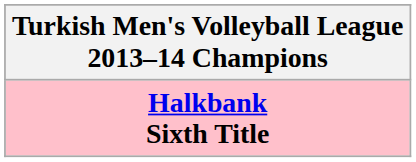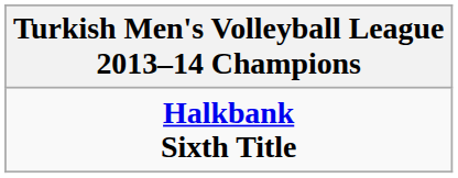row 2 | column 1: pink background -> no background
